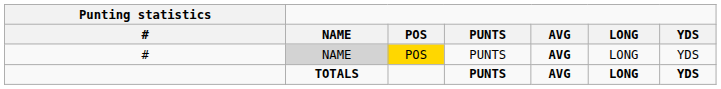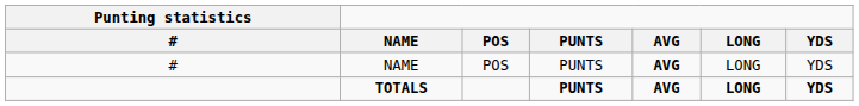row 3 | NAME: lightgrey background -> no background
row 3 | POS: gold background -> no background
